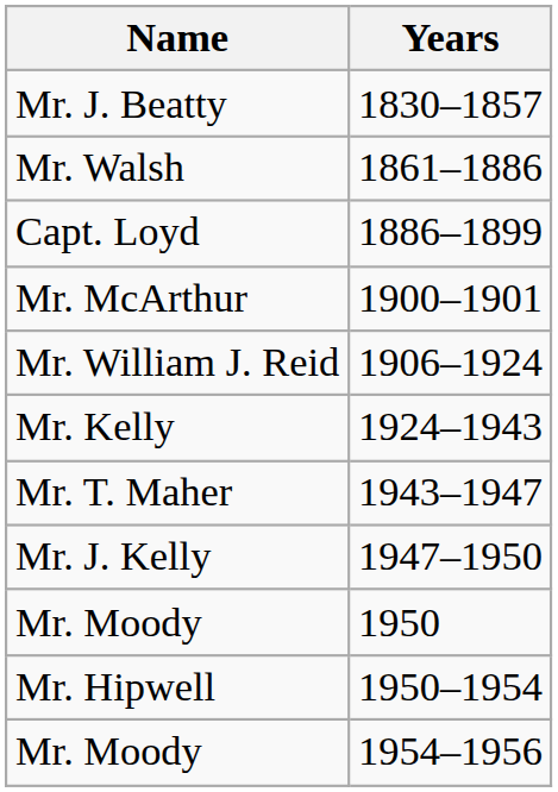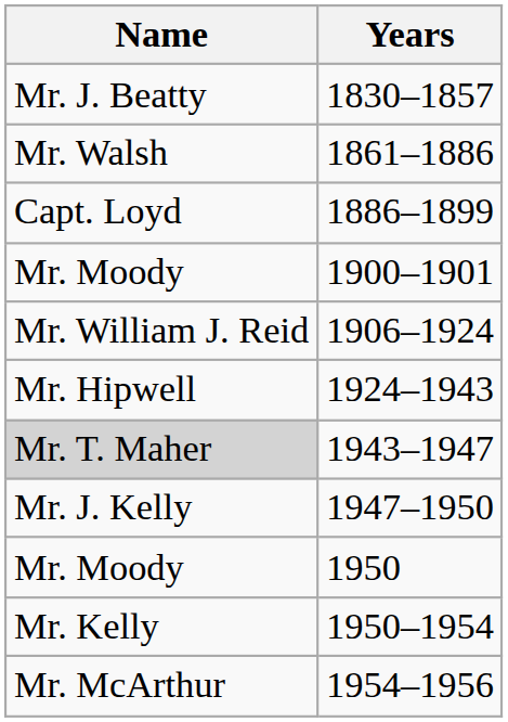row 5 | Name: Mr. McArthur -> Mr. Moody
row 7 | Name: Mr. Kelly -> Mr. Hipwell
row 8 | Name: no background -> lightgrey background
row 11 | Name: Mr. Hipwell -> Mr. Kelly
row 12 | Name: Mr. Moody -> Mr. McArthur
